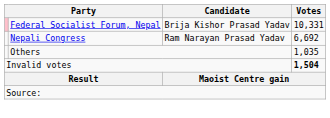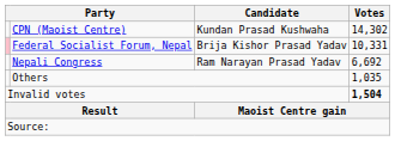+ row: CPN (Maoist Centre) | Kundan Prasad Kushwaha | 14,302
